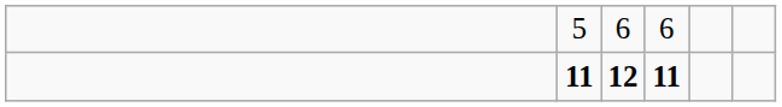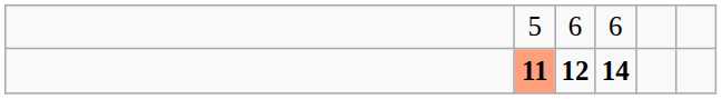row 2 | column 2: no background -> lightsalmon background
row 2 | column 4: 11 -> 14
